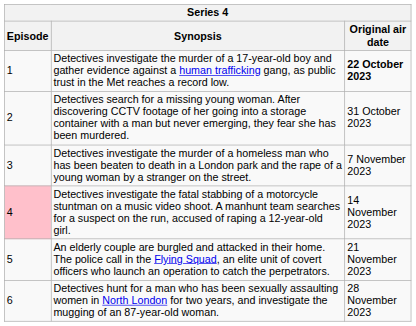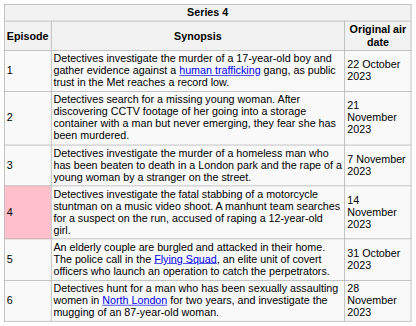row 3 | Original air date: bold -> normal
row 4 | Original air date: 31 October 2023 -> 21 November 2023
row 7 | Original air date: 21 November 2023 -> 31 October 2023
